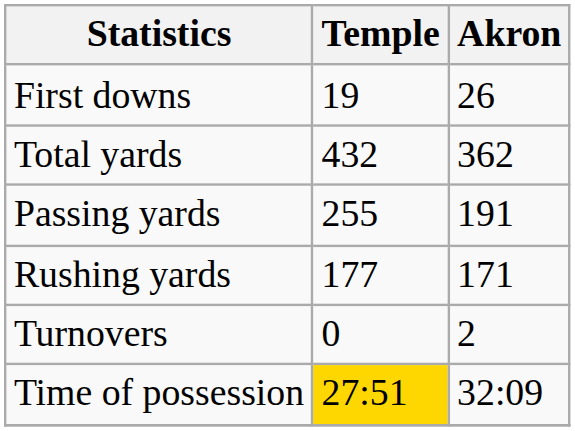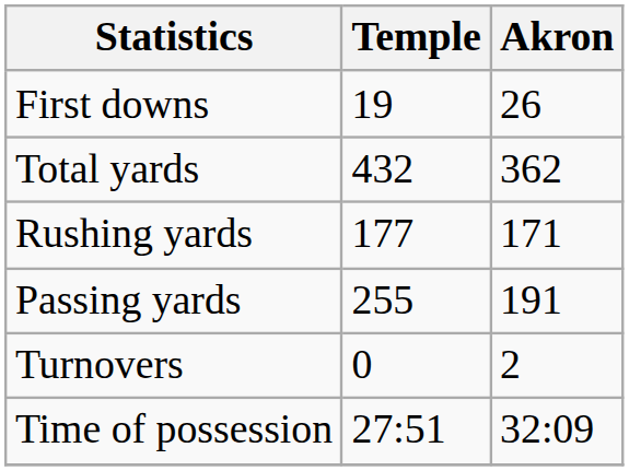rows swapped: Rushing yards <-> Passing yards
Time of possession | Temple: gold background -> no background
